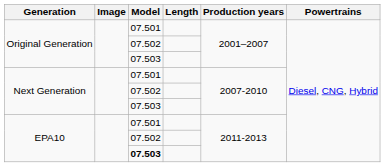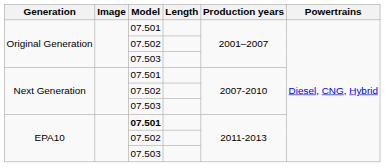EPA10 / 07.501 | Model: normal -> bold
EPA10 / 07.503 | Model: bold -> normal
